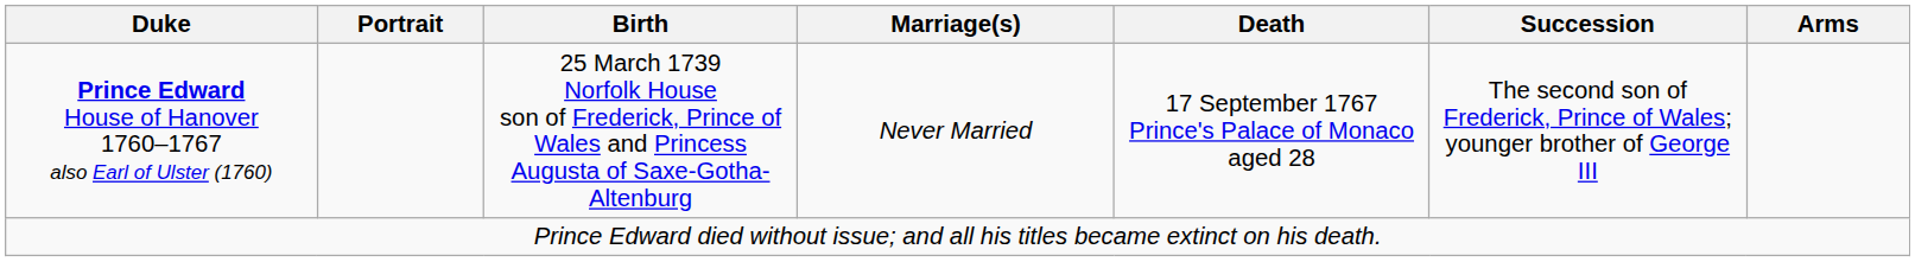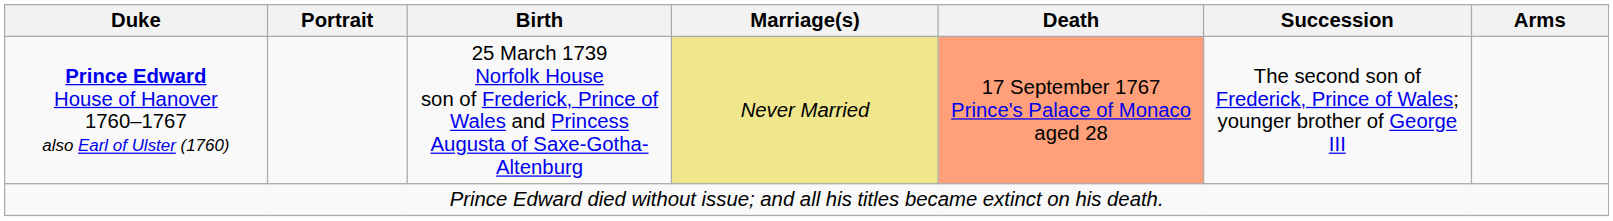row 2 | Marriage(s): no background -> khaki background
row 2 | Death: no background -> lightsalmon background
